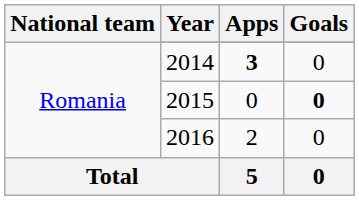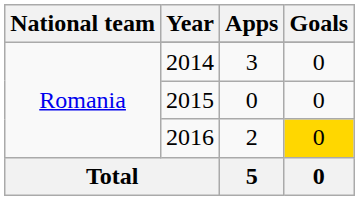2014 | Apps: bold -> normal
2015 | Goals: bold -> normal
2016 | Goals: no background -> gold background
